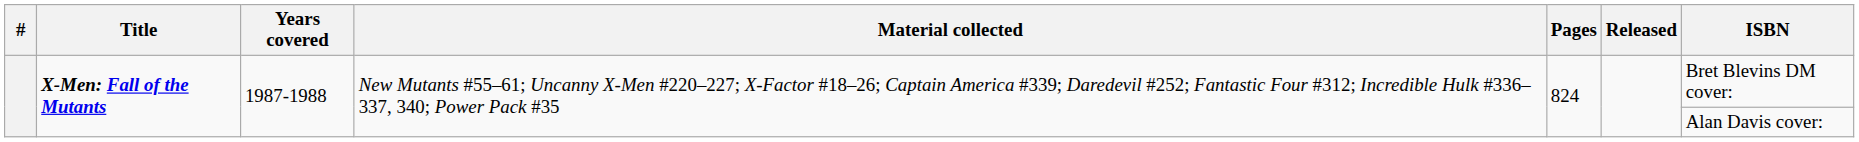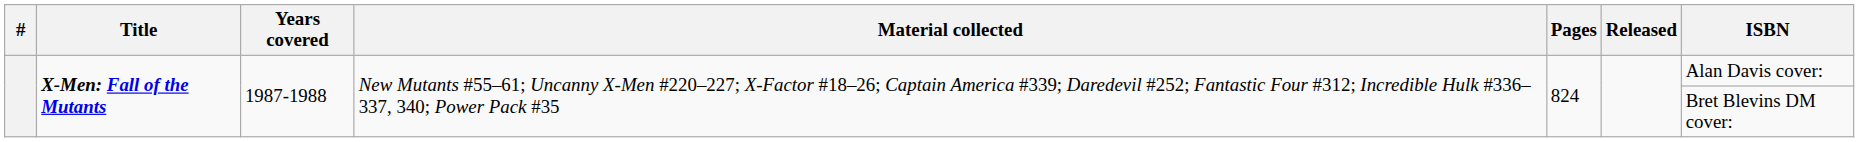row 2 | ISBN: Bret Blevins DM cover: -> Alan Davis cover:
row 3 | ISBN: Alan Davis cover: -> Bret Blevins DM cover:
